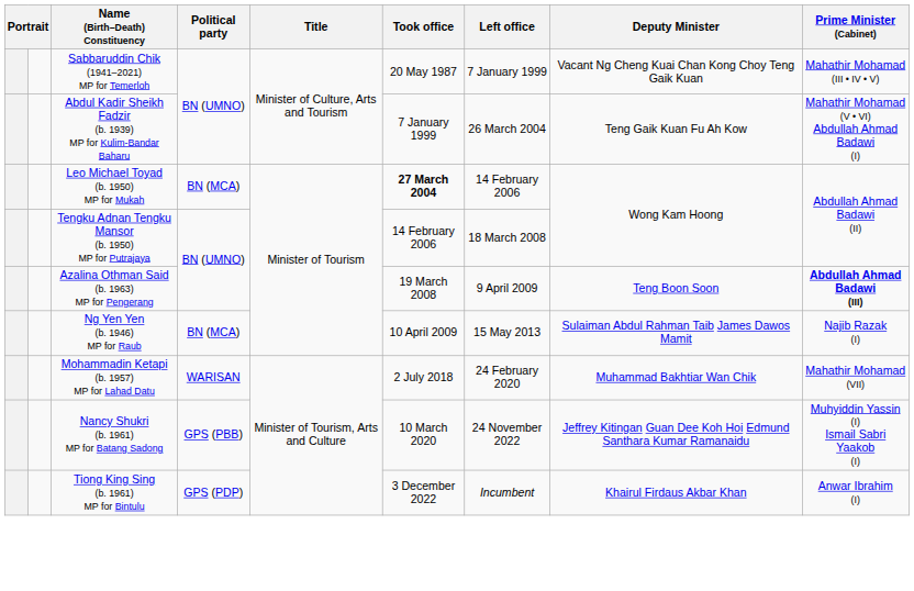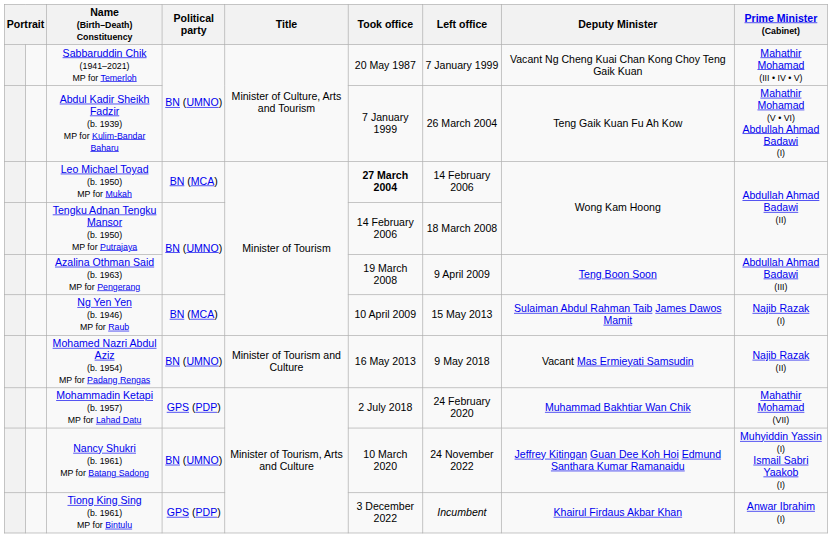Azalina Othman Said (b. 1963) MP for Pengerang | Prime Minister (Cabinet): bold -> normal
+ row: Mohamed Nazri Abdul Aziz (b. 1954) MP for Padang Rengas | BN (UMNO) | Minister of Tourism and Culture | 16 May 2013 | 9 May 2018 | Vacant Mas Ermieyati Samsudin | Najib Razak (II)
Mohammadin Ketapi (b. 1957) MP for Lahad Datu | Political party: WARISAN -> GPS (PDP)
Nancy Shukri (b. 1961) MP for Batang Sadong | Political party: GPS (PBB) -> BN (UMNO)
